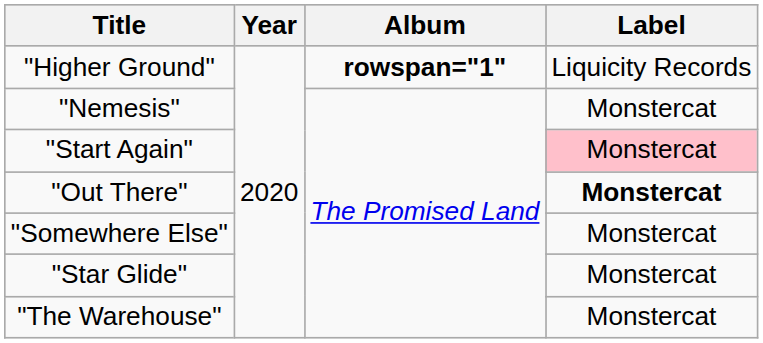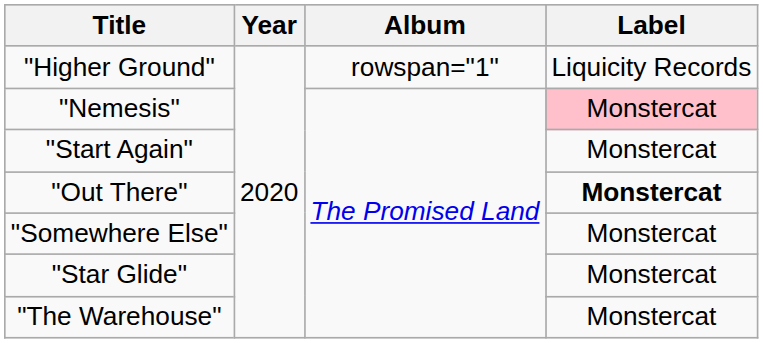"Higher Ground" | Album: bold -> normal
"Nemesis" | Label: no background -> pink background
"Start Again" | Label: pink background -> no background
